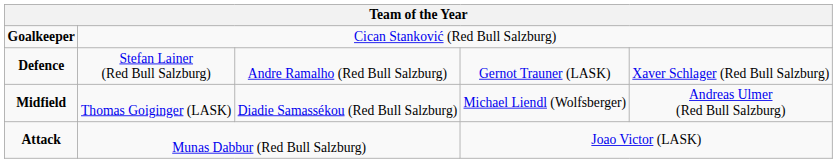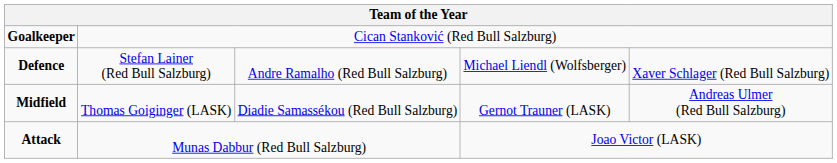Defence | column 4: Gernot Trauner (LASK) -> Michael Liendl (Wolfsberger)
Midfield | column 4: Michael Liendl (Wolfsberger) -> Gernot Trauner (LASK)
